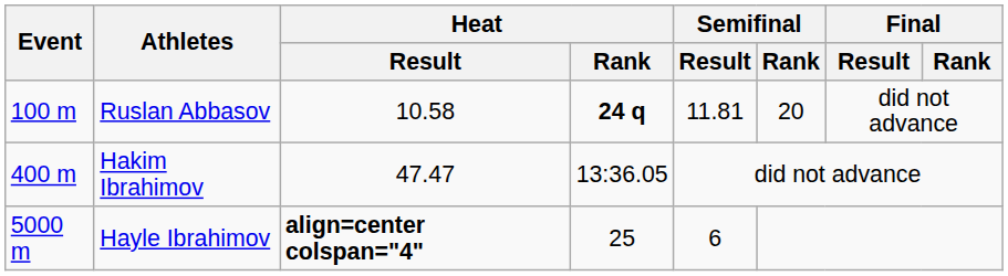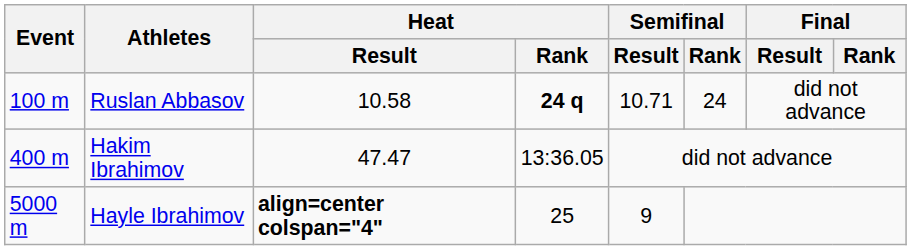Ruslan Abbasov | Semifinal / Result: 11.81 -> 10.71
Ruslan Abbasov | Semifinal / Rank: 20 -> 24
Hayle Ibrahimov | Semifinal / Result: 6 -> 9
